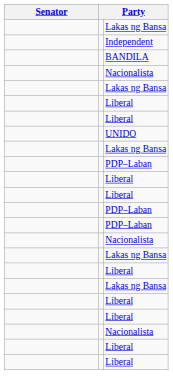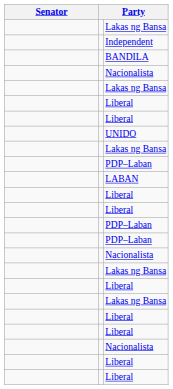+ row: LABAN
